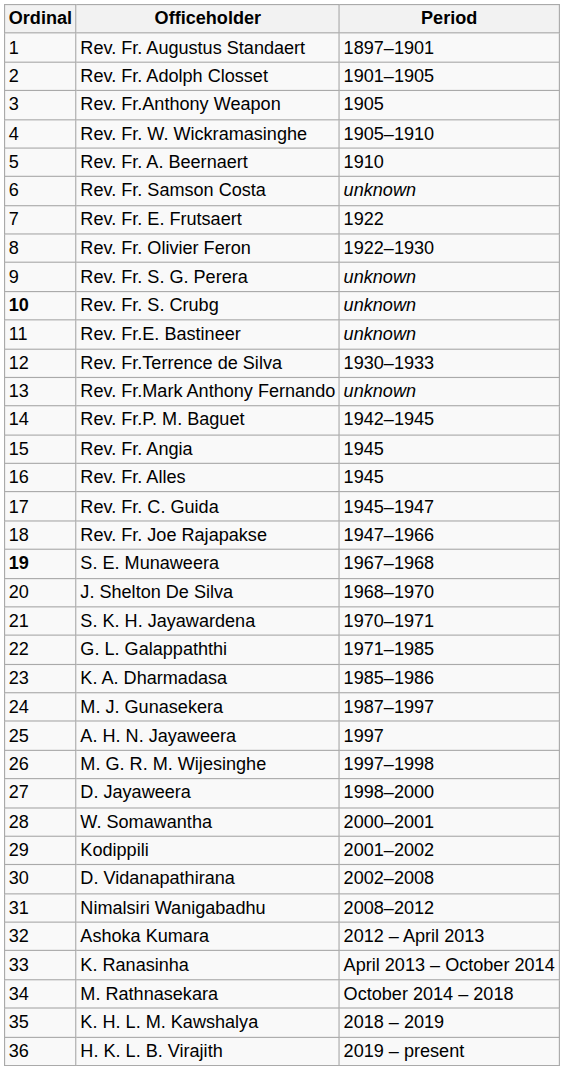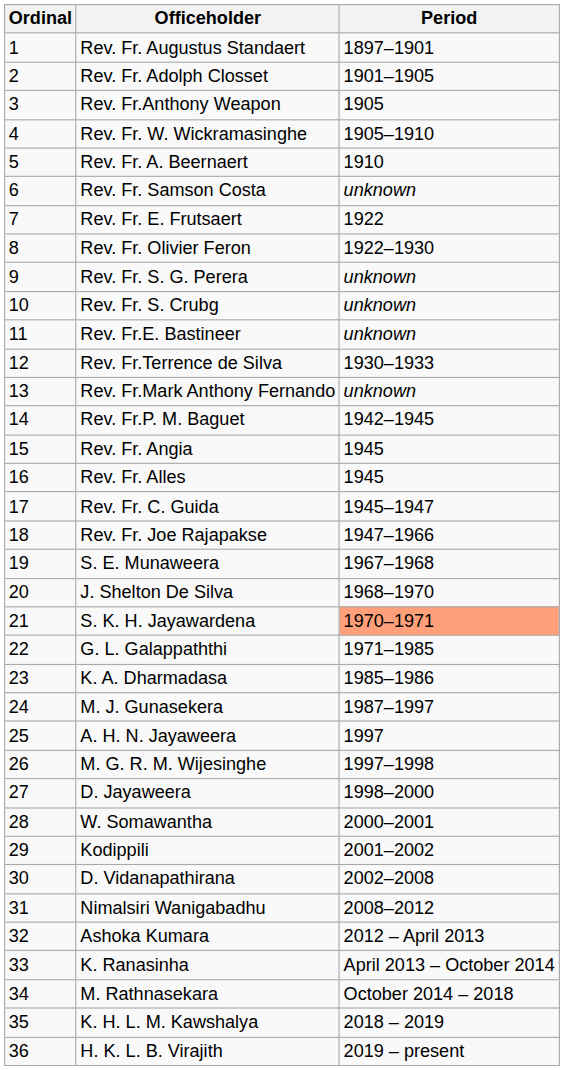Rev. Fr. S. Crubg | Ordinal: bold -> normal
S. E. Munaweera | Ordinal: bold -> normal
S. K. H. Jayawardena | Period: no background -> lightsalmon background
